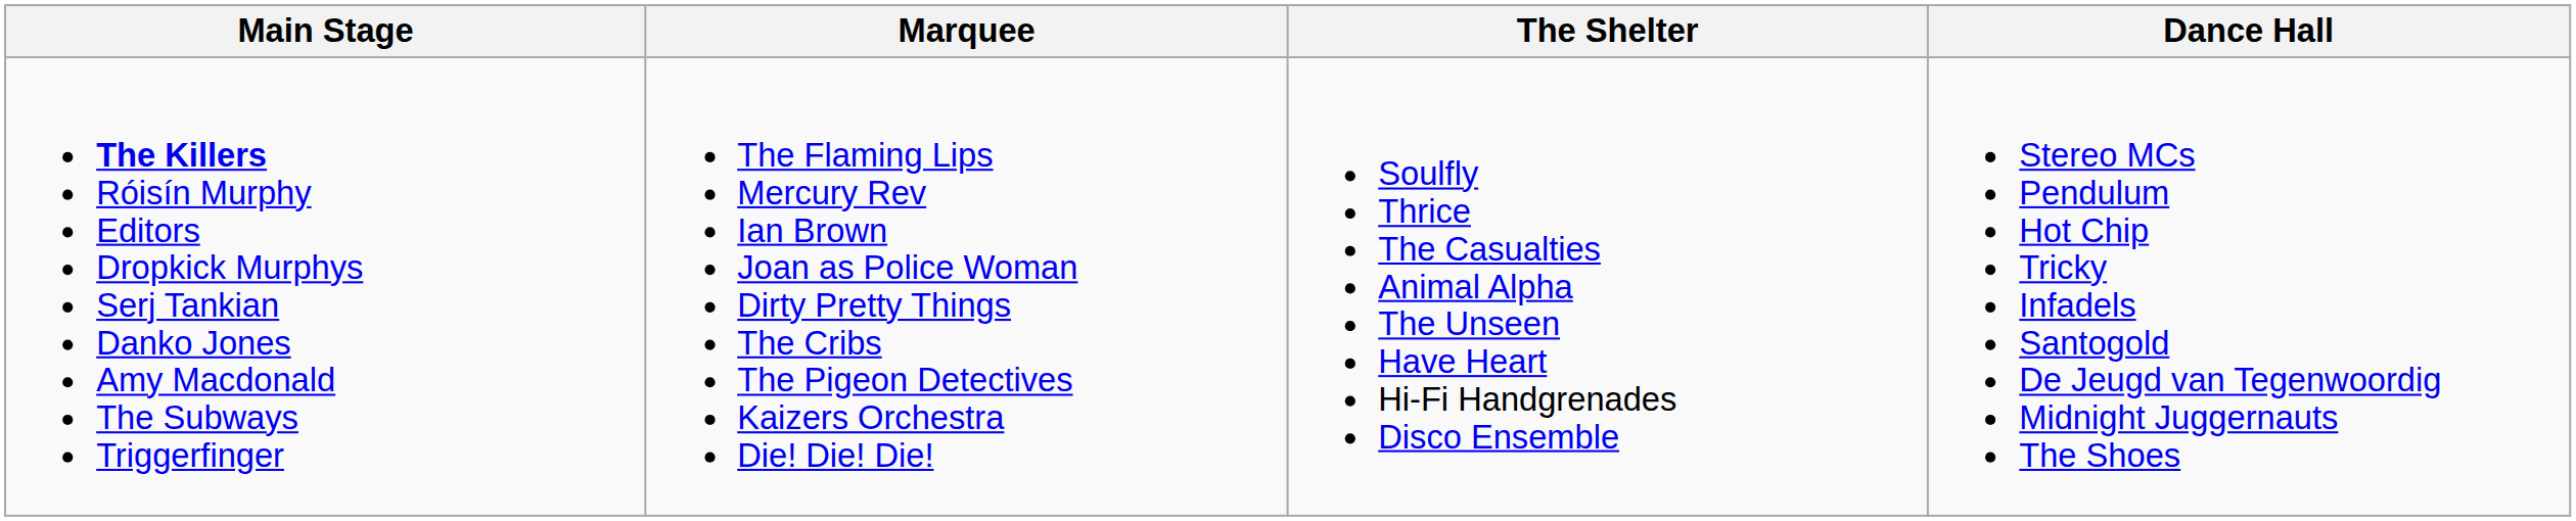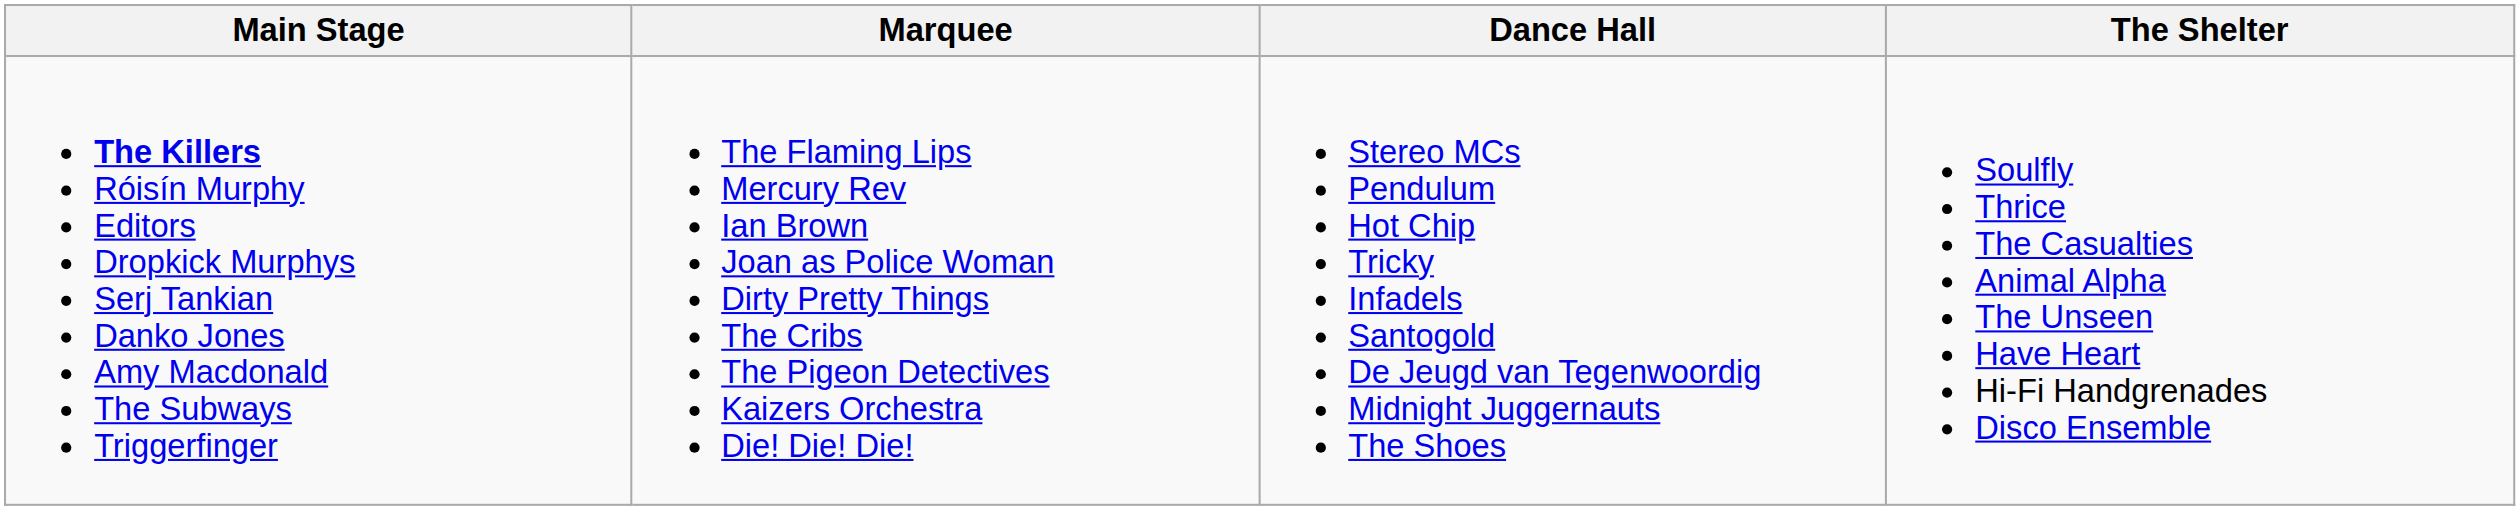columns swapped: Dance Hall <-> The Shelter
